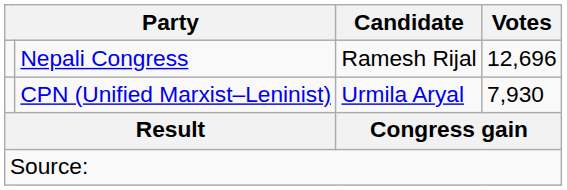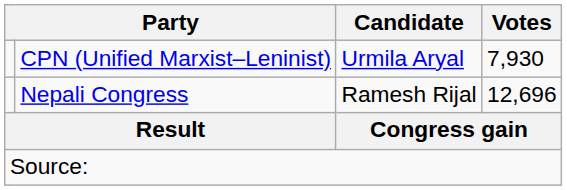rows swapped: Nepali Congress <-> CPN (Unified Marxist–Leninist)
